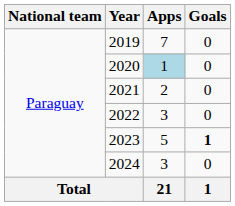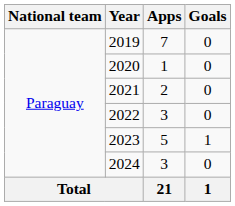2020 | Apps: lightblue background -> no background
2023 | Goals: bold -> normal
